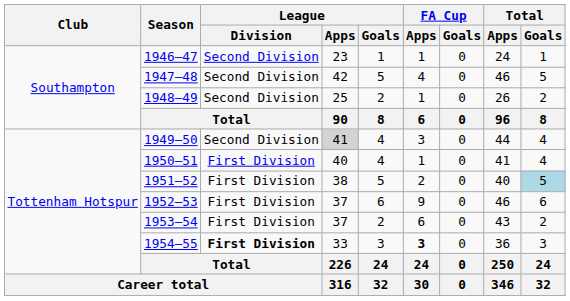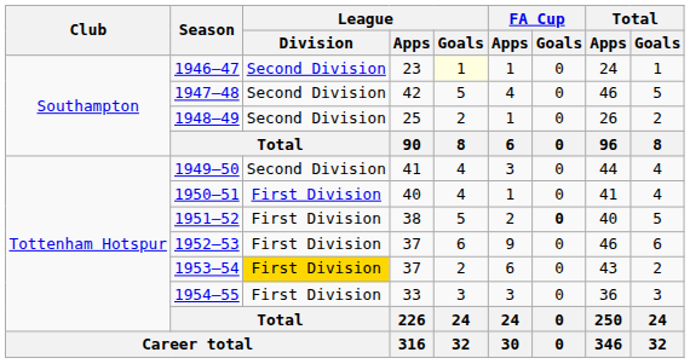1946–47 | League / Goals: no background -> lightyellow background
1949–50 | League / Apps: lightgrey background -> no background
1951–52 | FA Cup / Goals: normal -> bold
1951–52 | Total / Goals: lightblue background -> no background
1953–54 | League / Division: no background -> gold background
1954–55 | League / Division: bold -> normal
1954–55 | FA Cup / Apps: bold -> normal
